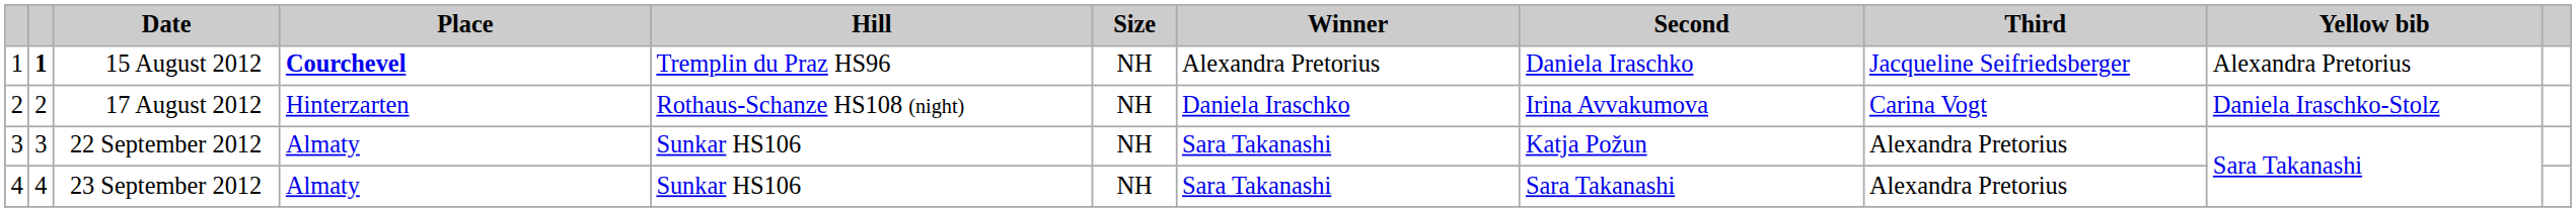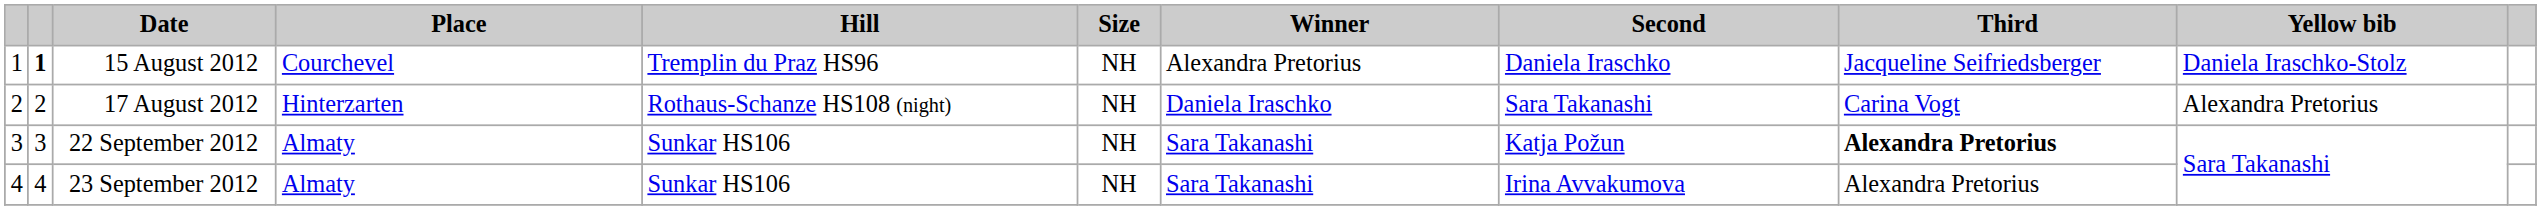15 August 2012 | Place: bold -> normal
15 August 2012 | Yellow bib: Alexandra Pretorius -> Daniela Iraschko-Stolz
17 August 2012 | Second: Irina Avvakumova -> Sara Takanashi
17 August 2012 | Yellow bib: Daniela Iraschko-Stolz -> Alexandra Pretorius
22 September 2012 | Third: normal -> bold
23 September 2012 | Second: Sara Takanashi -> Irina Avvakumova
